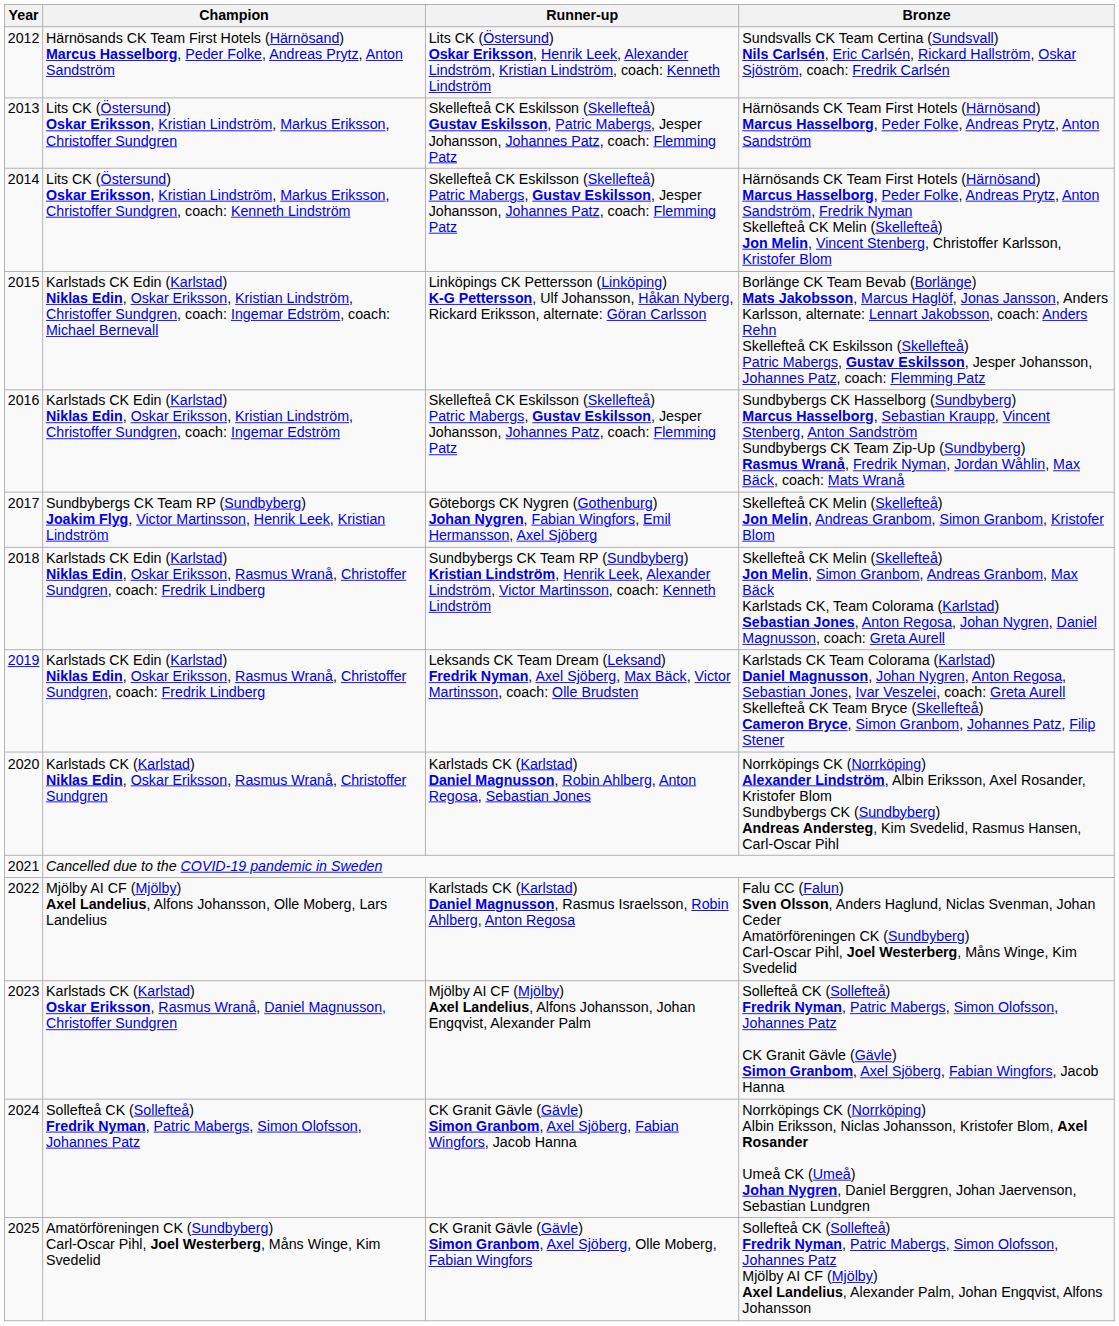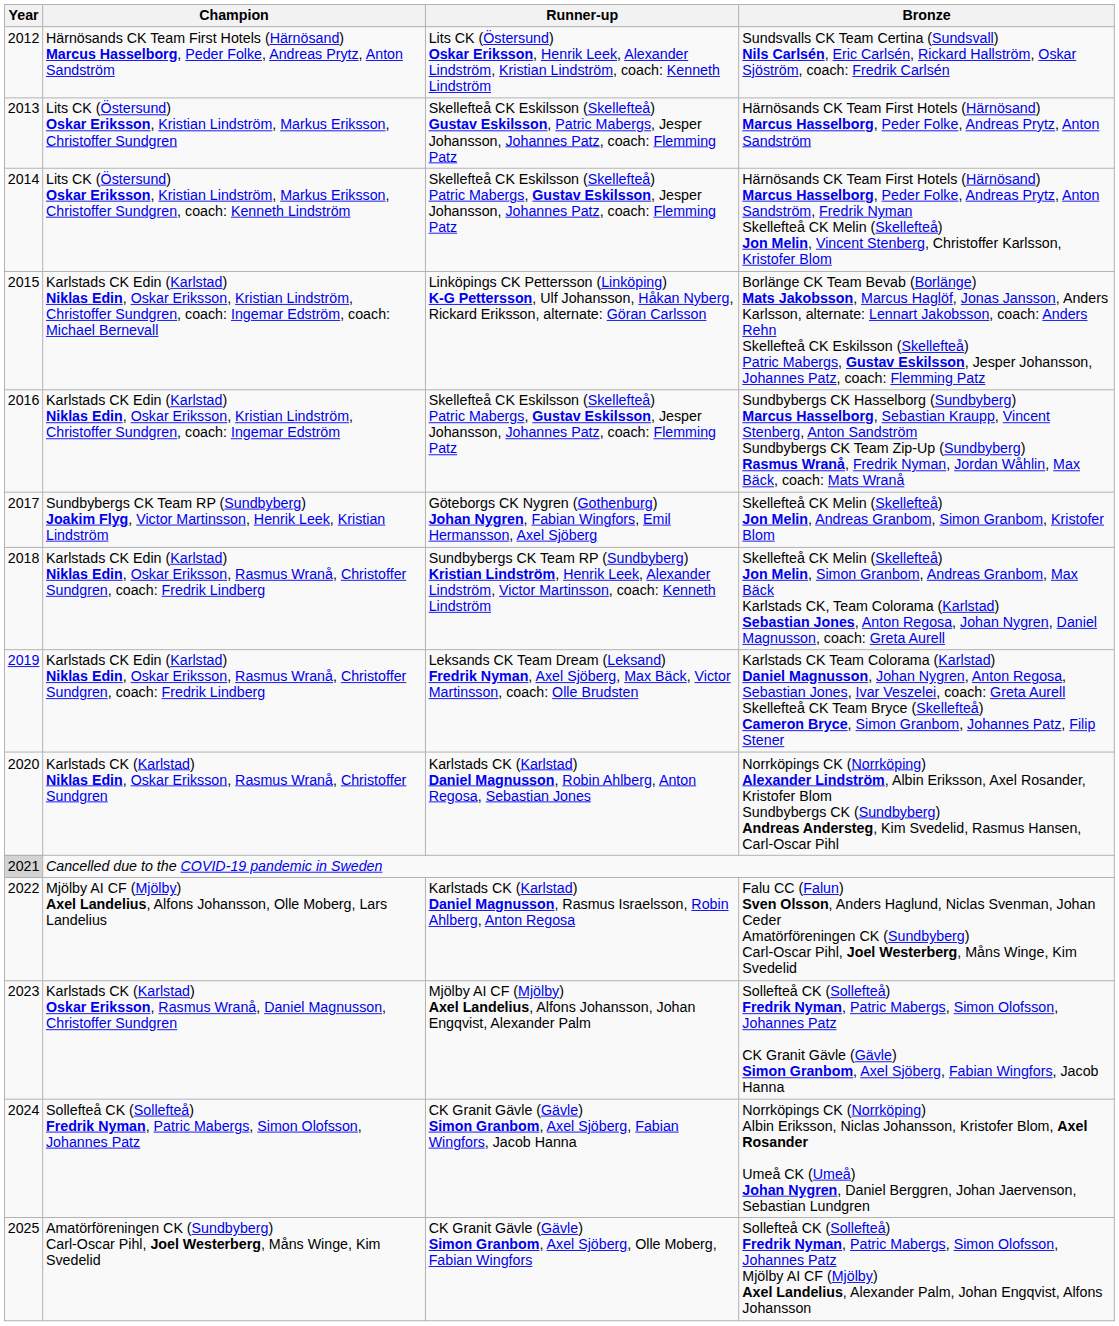Cancelled due to the COVID-19 pandemic in Sweden | Year: no background -> lightgrey background
